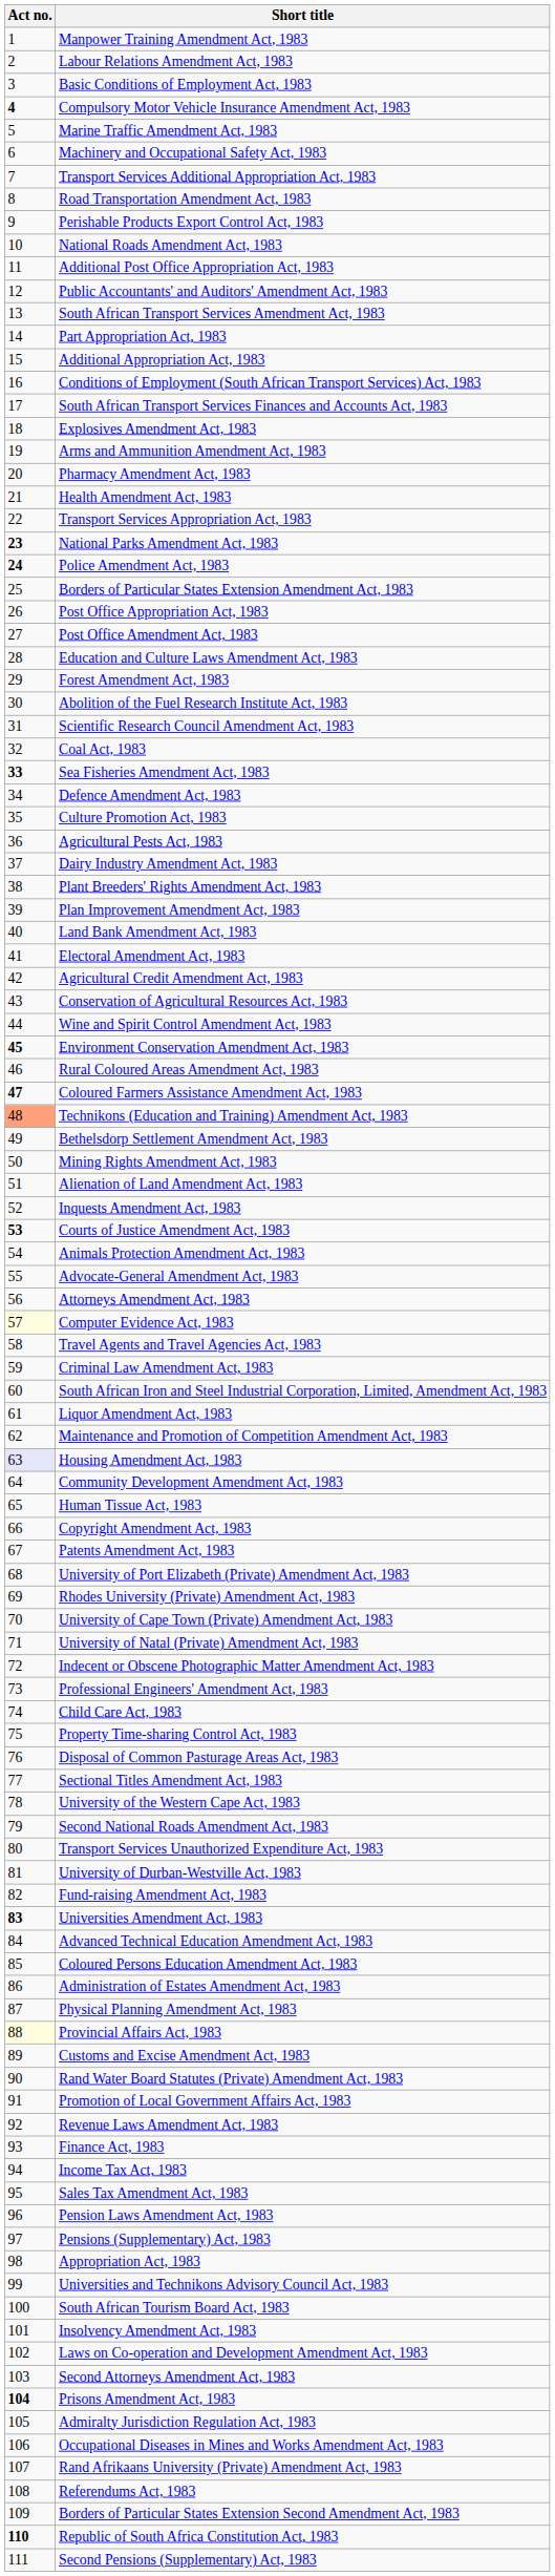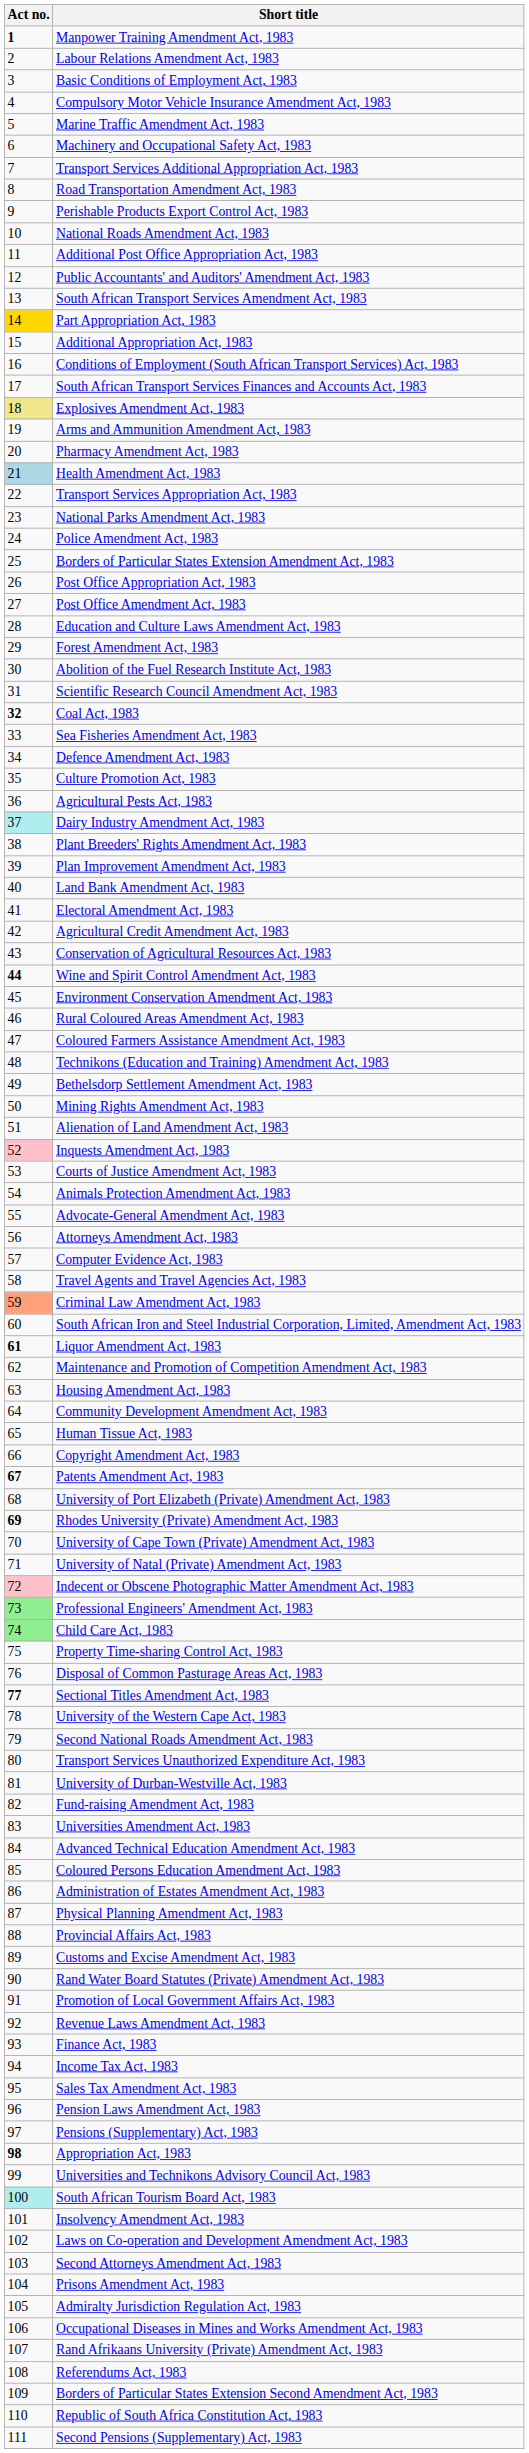Manpower Training Amendment Act, 1983 | Act no.: normal -> bold
Compulsory Motor Vehicle Insurance Amendment Act, 1983 | Act no.: bold -> normal
Part Appropriation Act, 1983 | Act no.: no background -> gold background
Explosives Amendment Act, 1983 | Act no.: no background -> khaki background
Health Amendment Act, 1983 | Act no.: no background -> lightblue background
National Parks Amendment Act, 1983 | Act no.: bold -> normal
Police Amendment Act, 1983 | Act no.: bold -> normal
Coal Act, 1983 | Act no.: normal -> bold
Sea Fisheries Amendment Act, 1983 | Act no.: bold -> normal
Dairy Industry Amendment Act, 1983 | Act no.: no background -> paleturquoise background
Wine and Spirit Control Amendment Act, 1983 | Act no.: normal -> bold
Environment Conservation Amendment Act, 1983 | Act no.: bold -> normal
Coloured Farmers Assistance Amendment Act, 1983 | Act no.: bold -> normal
Technikons (Education and Training) Amendment Act, 1983 | Act no.: lightsalmon background -> no background
Inquests Amendment Act, 1983 | Act no.: no background -> pink background
Courts of Justice Amendment Act, 1983 | Act no.: bold -> normal
Computer Evidence Act, 1983 | Act no.: lightyellow background -> no background
Criminal Law Amendment Act, 1983 | Act no.: no background -> lightsalmon background
Liquor Amendment Act, 1983 | Act no.: normal -> bold
Housing Amendment Act, 1983 | Act no.: lavender background -> no background
Patents Amendment Act, 1983 | Act no.: normal -> bold
Rhodes University (Private) Amendment Act, 1983 | Act no.: normal -> bold
Indecent or Obscene Photographic Matter Amendment Act, 1983 | Act no.: no background -> pink background
Professional Engineers' Amendment Act, 1983 | Act no.: no background -> lightgreen background
Child Care Act, 1983 | Act no.: no background -> lightgreen background
Sectional Titles Amendment Act, 1983 | Act no.: normal -> bold
Universities Amendment Act, 1983 | Act no.: bold -> normal
Provincial Affairs Act, 1983 | Act no.: lightyellow background -> no background
Appropriation Act, 1983 | Act no.: normal -> bold
South African Tourism Board Act, 1983 | Act no.: no background -> paleturquoise background
Prisons Amendment Act, 1983 | Act no.: bold -> normal
Republic of South Africa Constitution Act, 1983 | Act no.: bold -> normal
